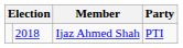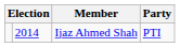Ijaz Ahmed Shah | column 2: 2018 -> 2014
